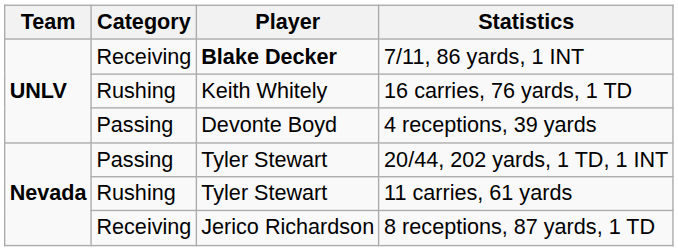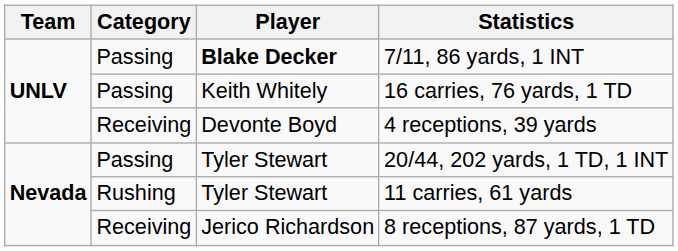7/11, 86 yards, 1 INT | Category: Receiving -> Passing
16 carries, 76 yards, 1 TD | Category: Rushing -> Passing
4 receptions, 39 yards | Category: Passing -> Receiving
